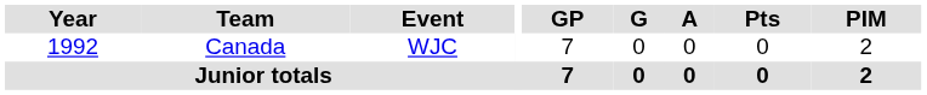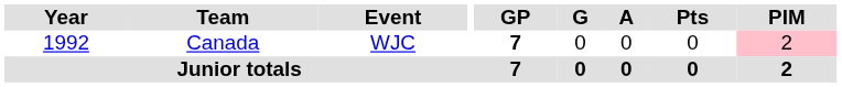Canada | GP: normal -> bold
Canada | PIM: no background -> pink background
